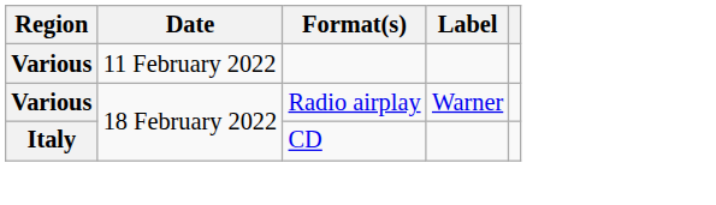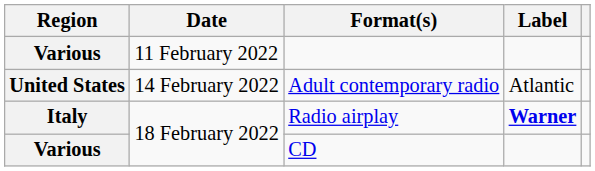+ row: United States | 14 February 2022 | Adult contemporary radio | Atlantic
Radio airplay | Region: Various -> Italy
Radio airplay | Label: normal -> bold
CD | Region: Italy -> Various
